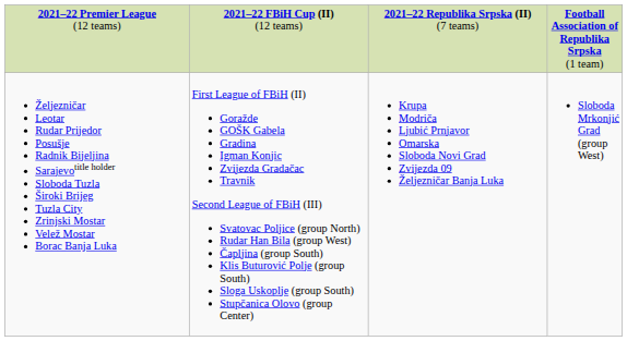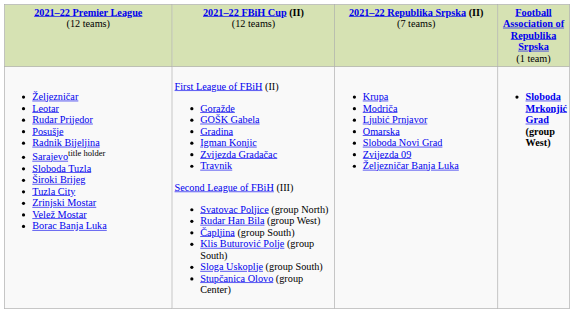row 2 | column 4: normal -> bold
